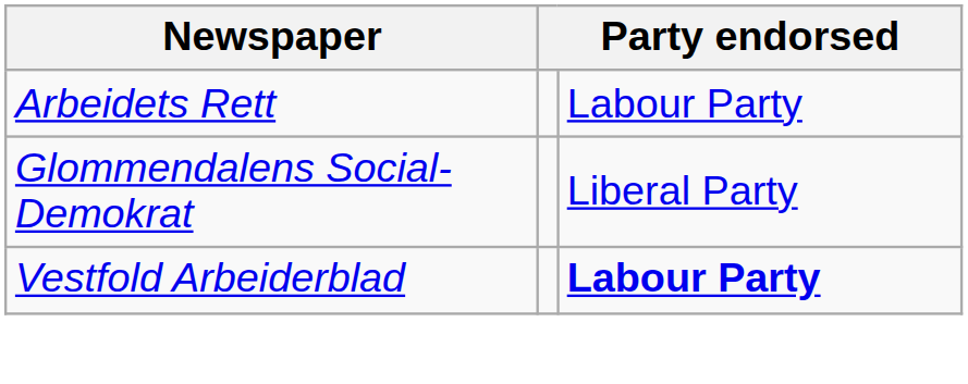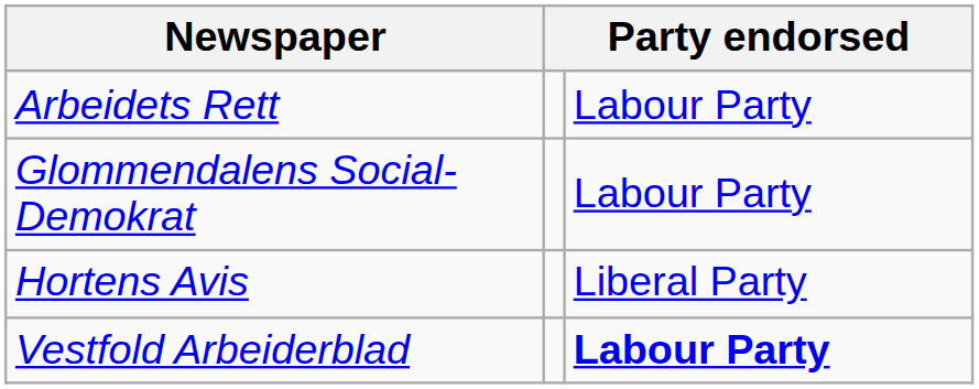Glommendalens Social-Demokrat | column 3: Liberal Party -> Labour Party
+ row: Hortens Avis | Liberal Party
